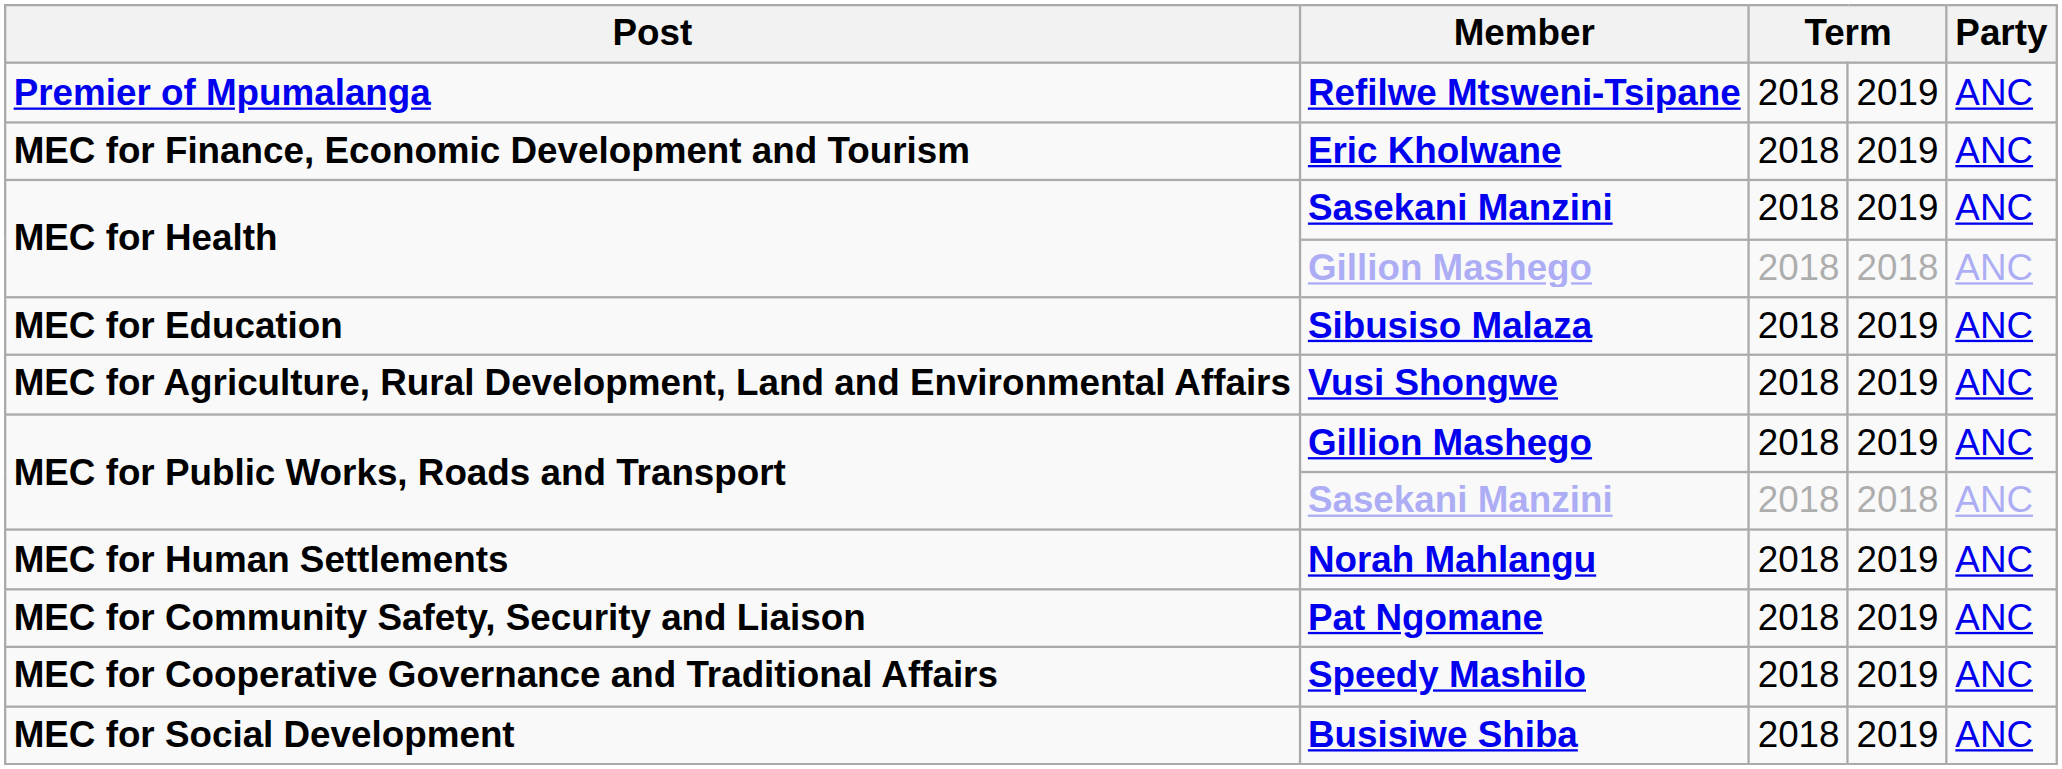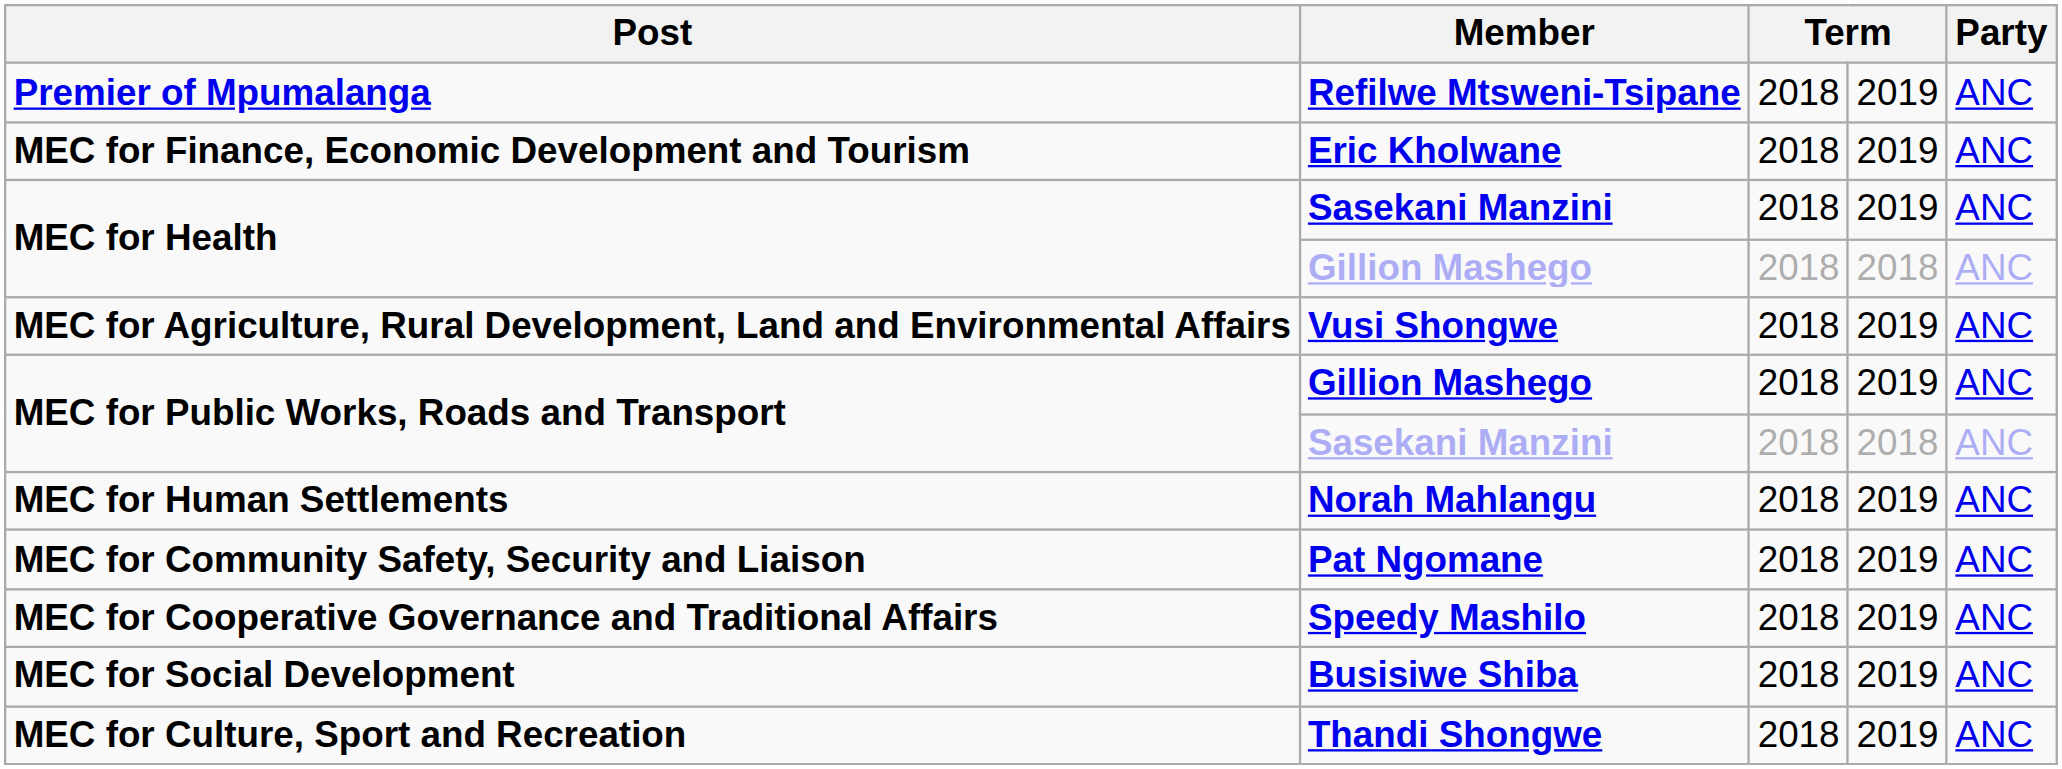- row: MEC for Education | Sibusiso Malaza | 2018 | 2019 | ANC
+ row: MEC for Culture, Sport and Recreation | Thandi Shongwe | 2018 | 2019 | ANC
